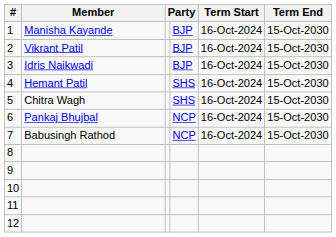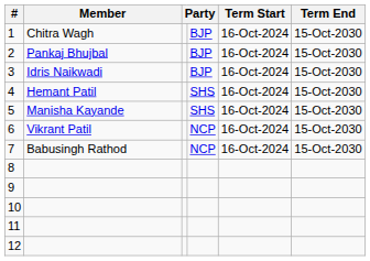1 | Member: Manisha Kayande -> Chitra Wagh
2 | Member: Vikrant Patil -> Pankaj Bhujbal
5 | Member: Chitra Wagh -> Manisha Kayande
6 | Member: Pankaj Bhujbal -> Vikrant Patil
